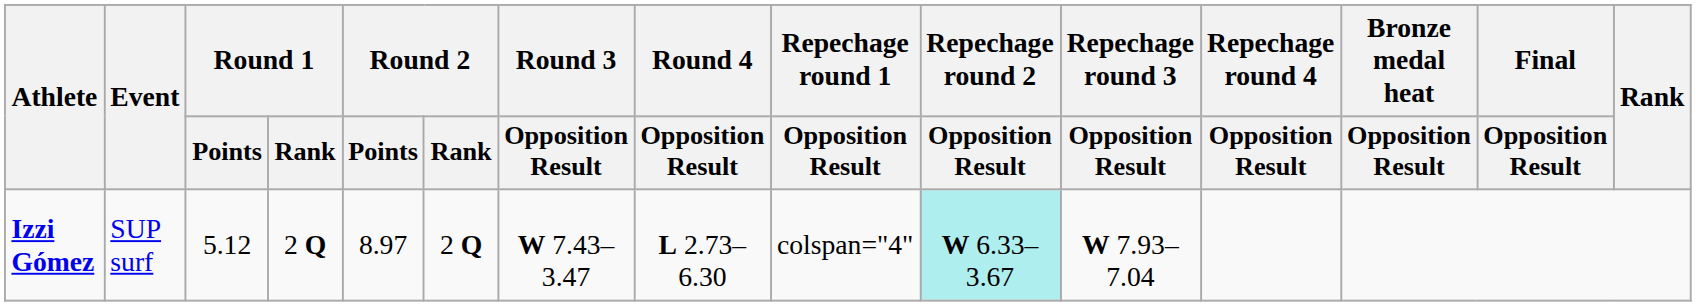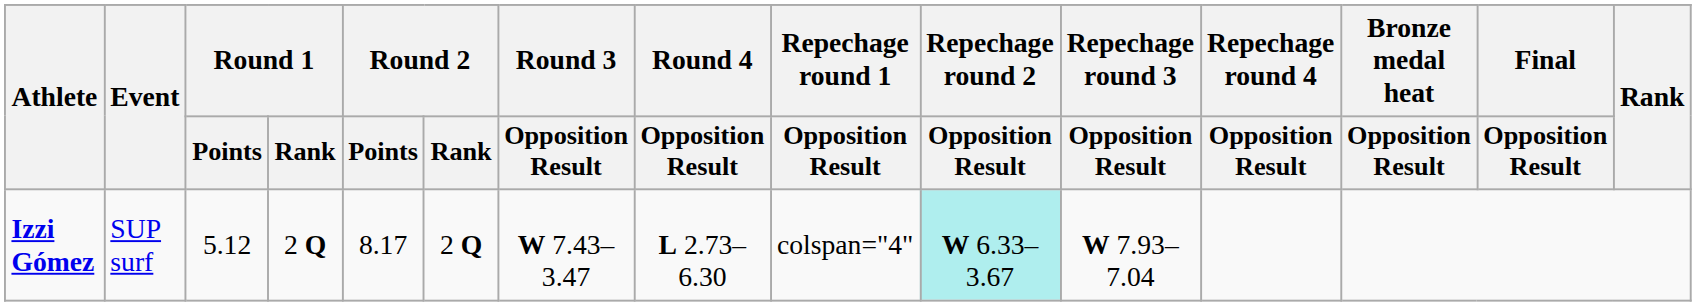Izzi Gómez | Round 2 / Points: 8.97 -> 8.17
